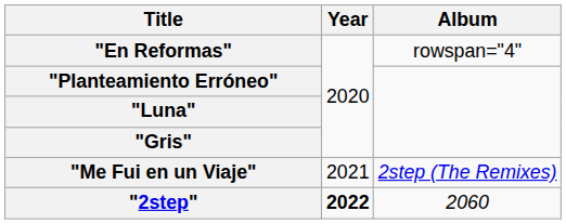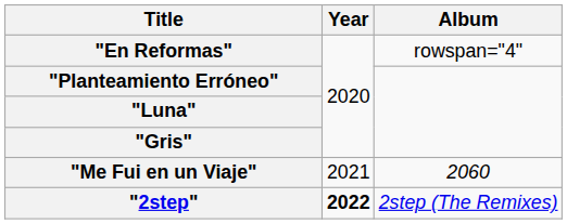"Me Fui en un Viaje" | Album: 2step (The Remixes) -> 2060
"2step" | Album: 2060 -> 2step (The Remixes)
